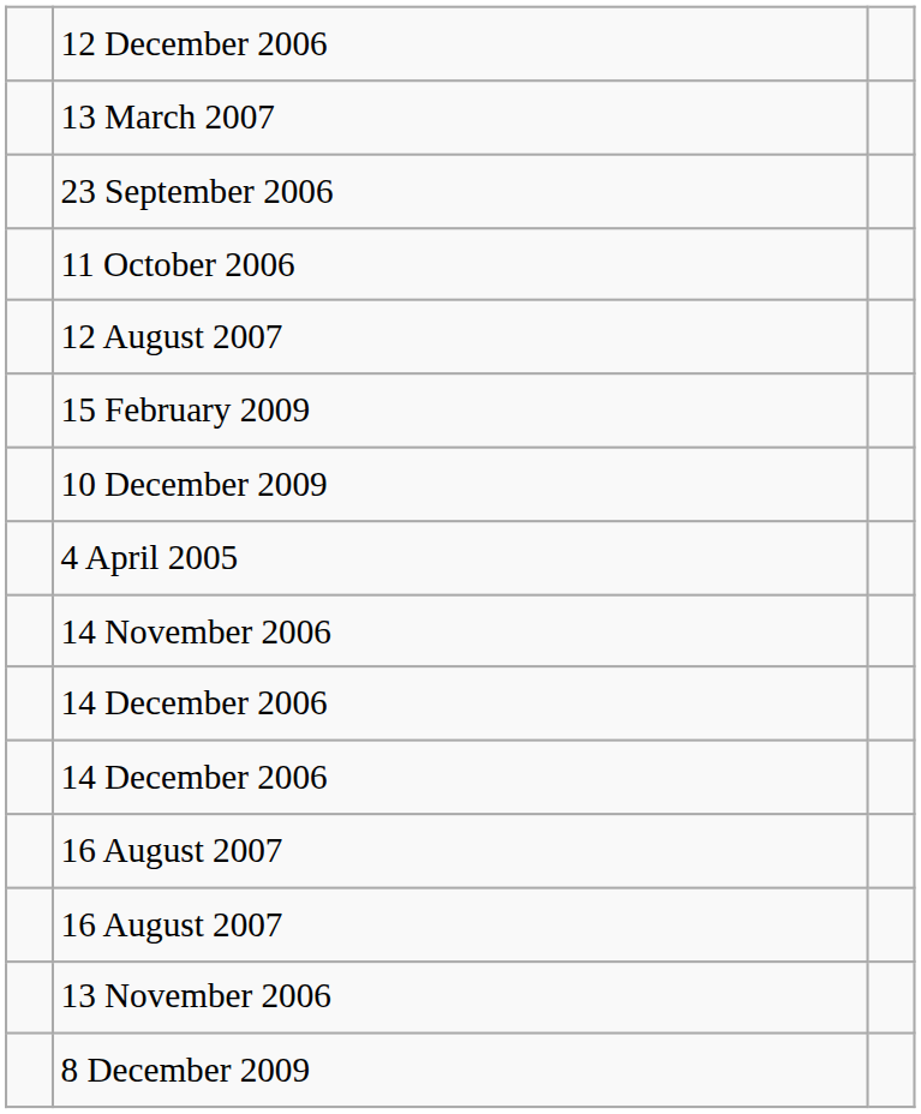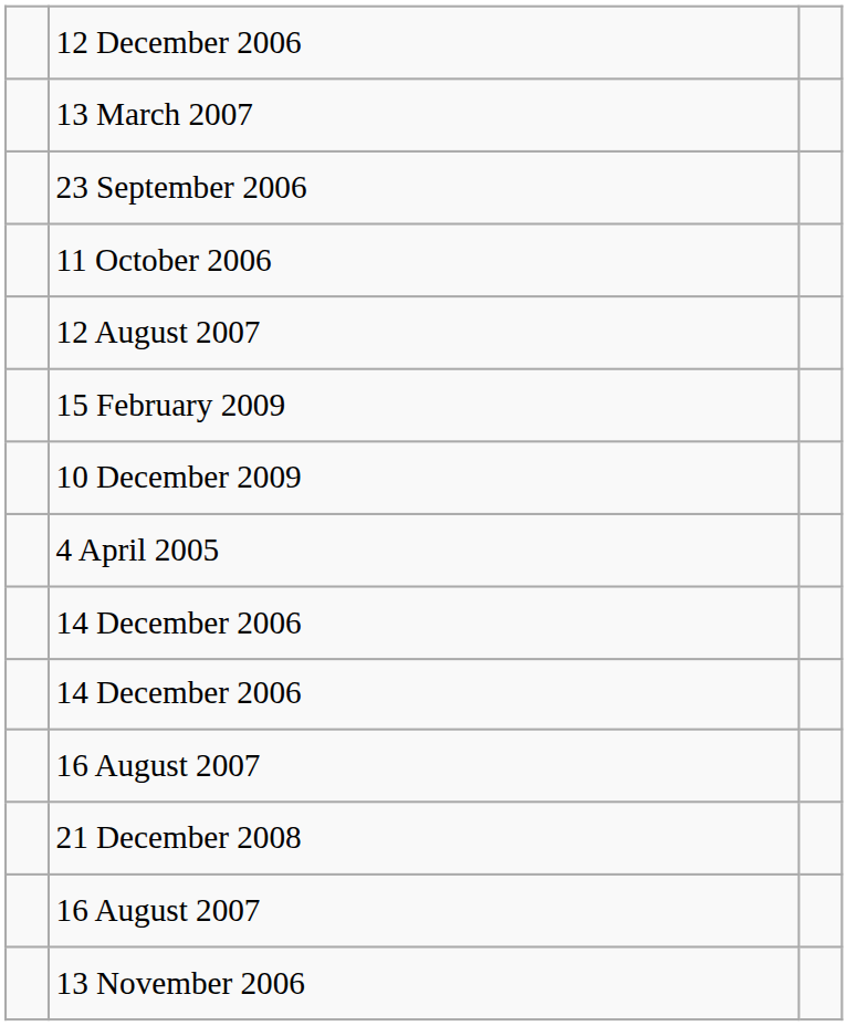- row: 14 November 2006
+ row: 21 December 2008
- row: 8 December 2009
